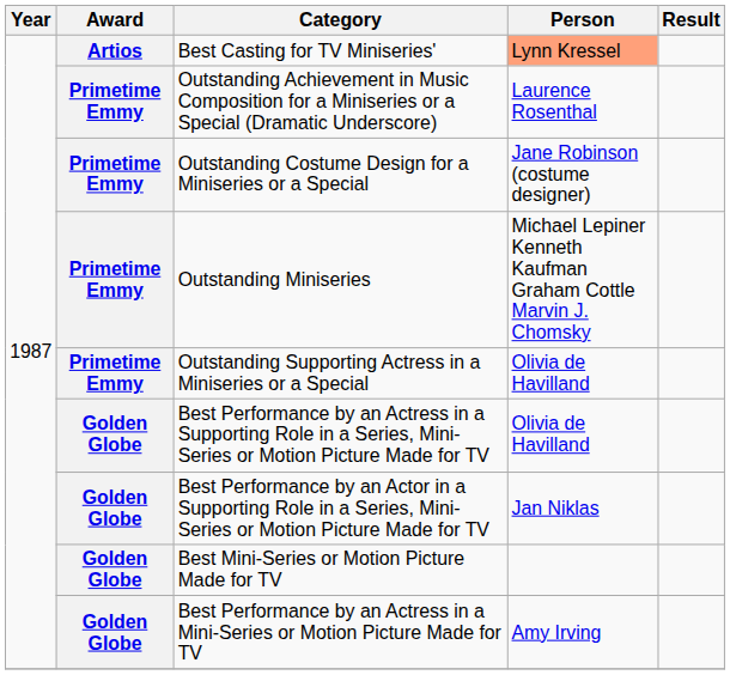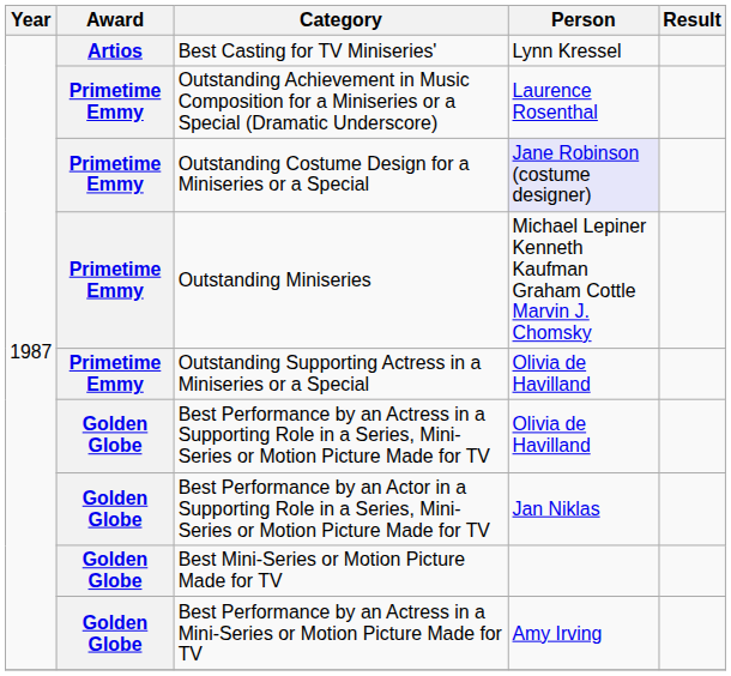Best Casting for TV Miniseries' | Person: lightsalmon background -> no background
Outstanding Costume Design for a Miniseries or a Special | Person: no background -> lavender background
